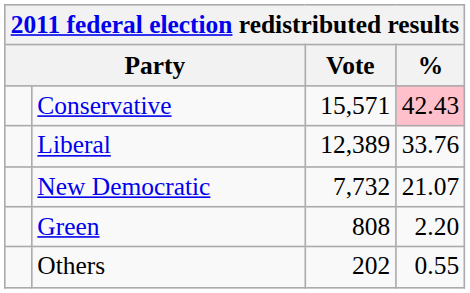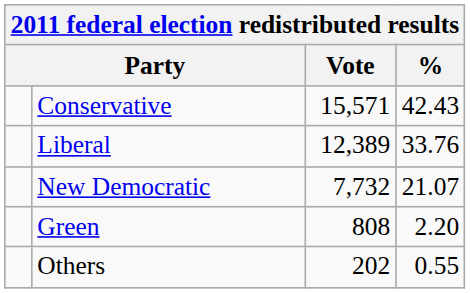Conservative | %: pink background -> no background
